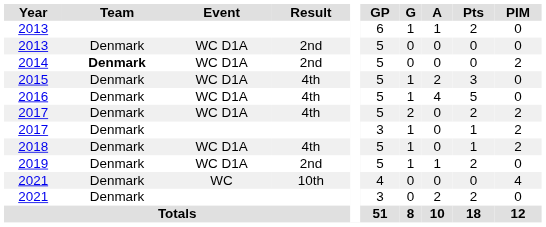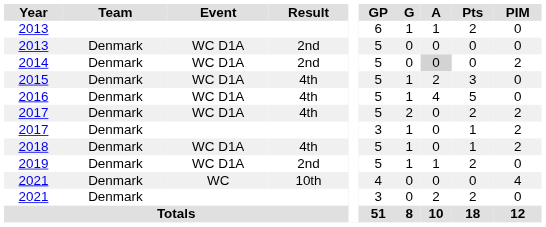2014 | Team: bold -> normal
2014 | A: no background -> lightgrey background
